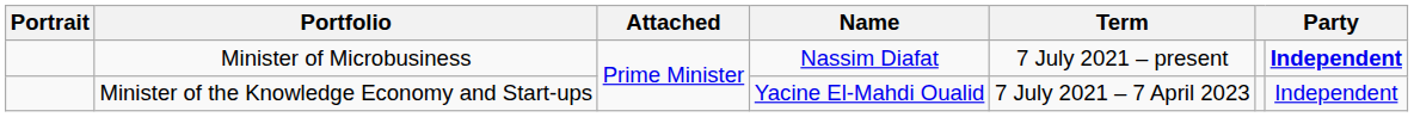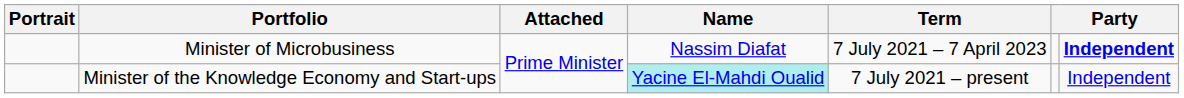Minister of Microbusiness | Term: 7 July 2021 – present -> 7 July 2021 – 7 April 2023
Minister of the Knowledge Economy and Start-ups | Name: no background -> paleturquoise background
Minister of the Knowledge Economy and Start-ups | Term: 7 July 2021 – 7 April 2023 -> 7 July 2021 – present
